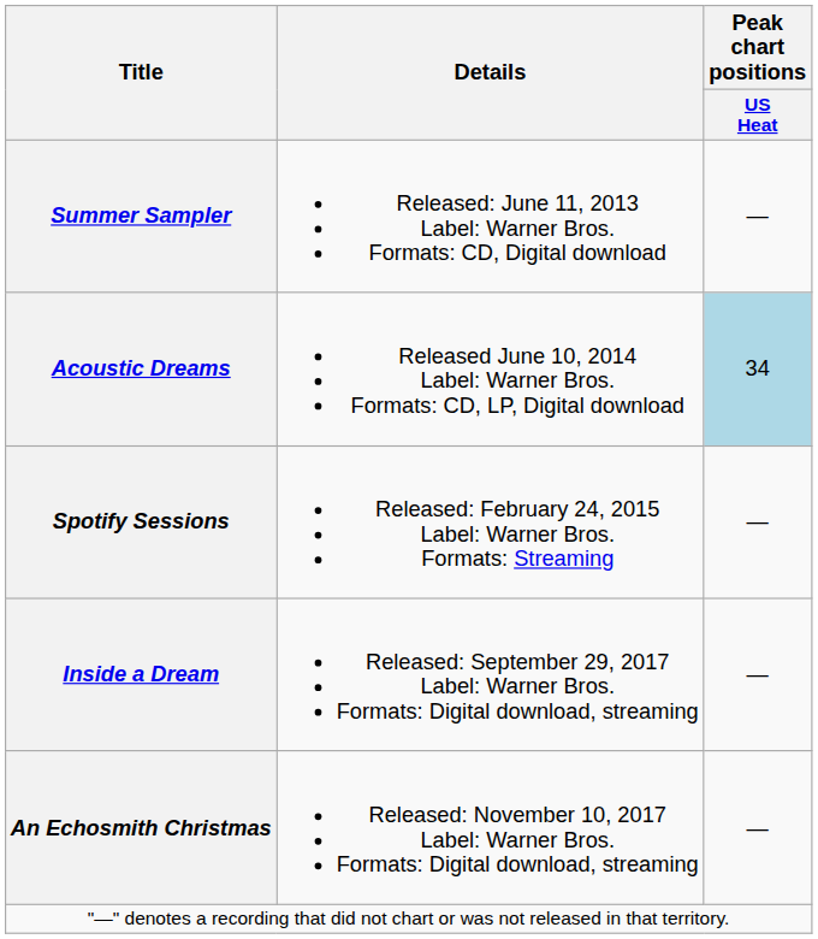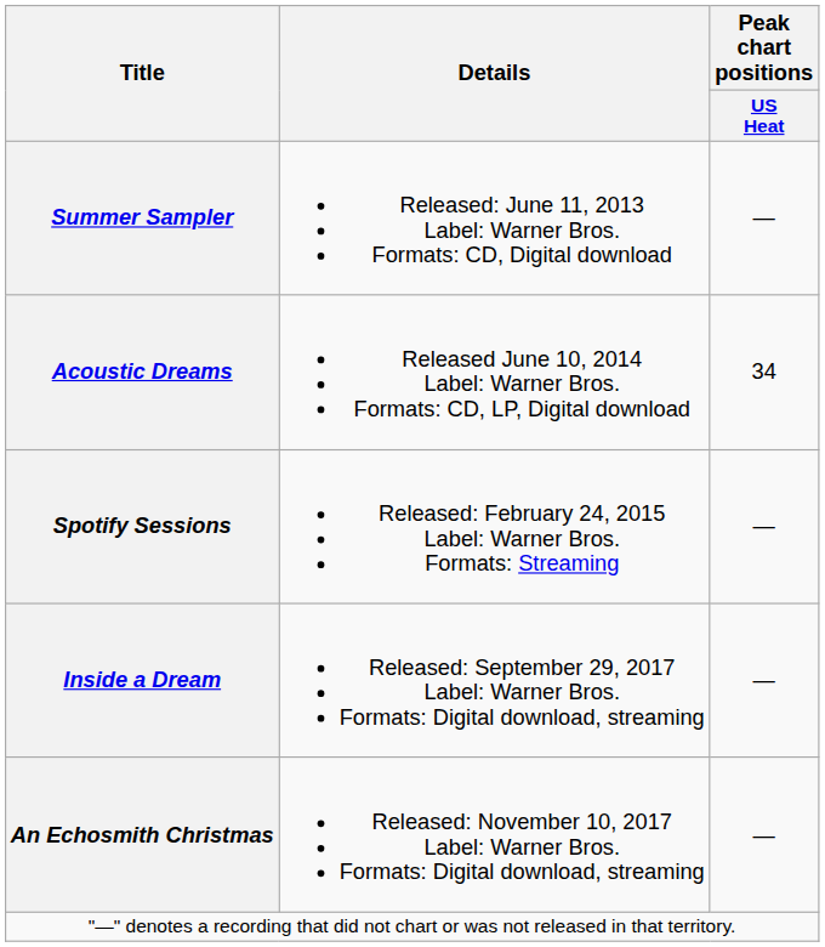Acoustic Dreams | Peak chart positions / US Heat: lightblue background -> no background
